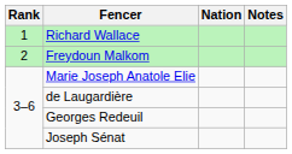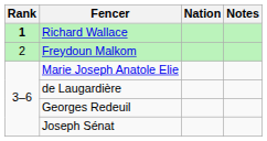Richard Wallace | Rank: normal -> bold
